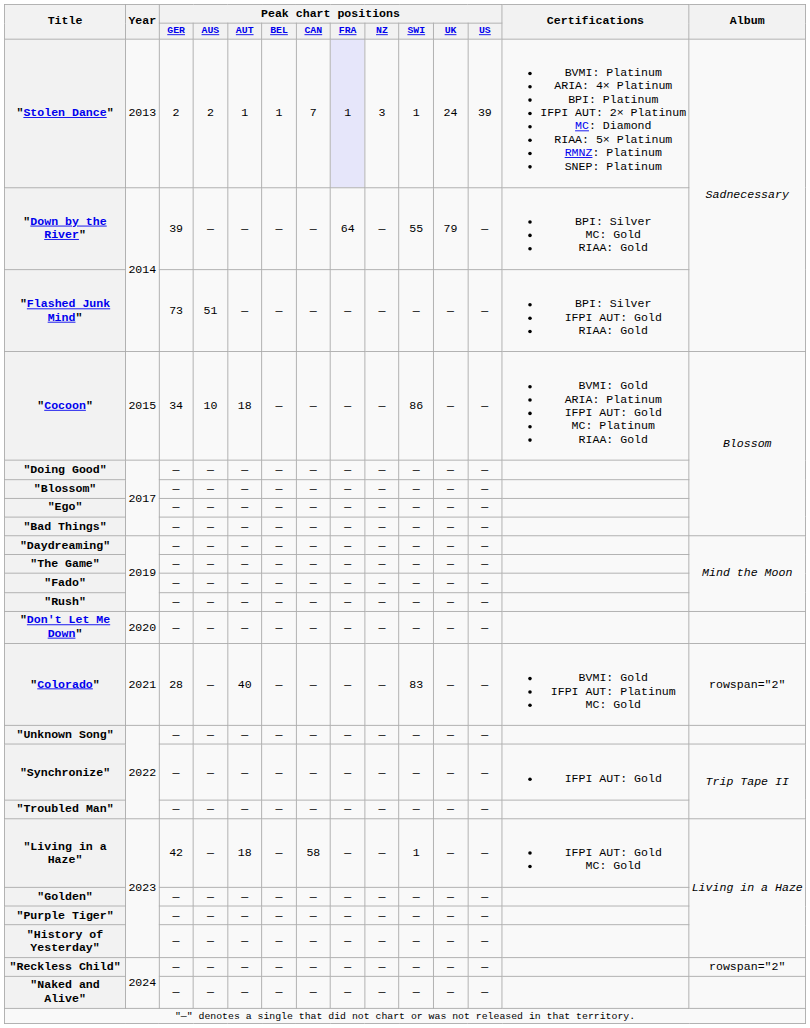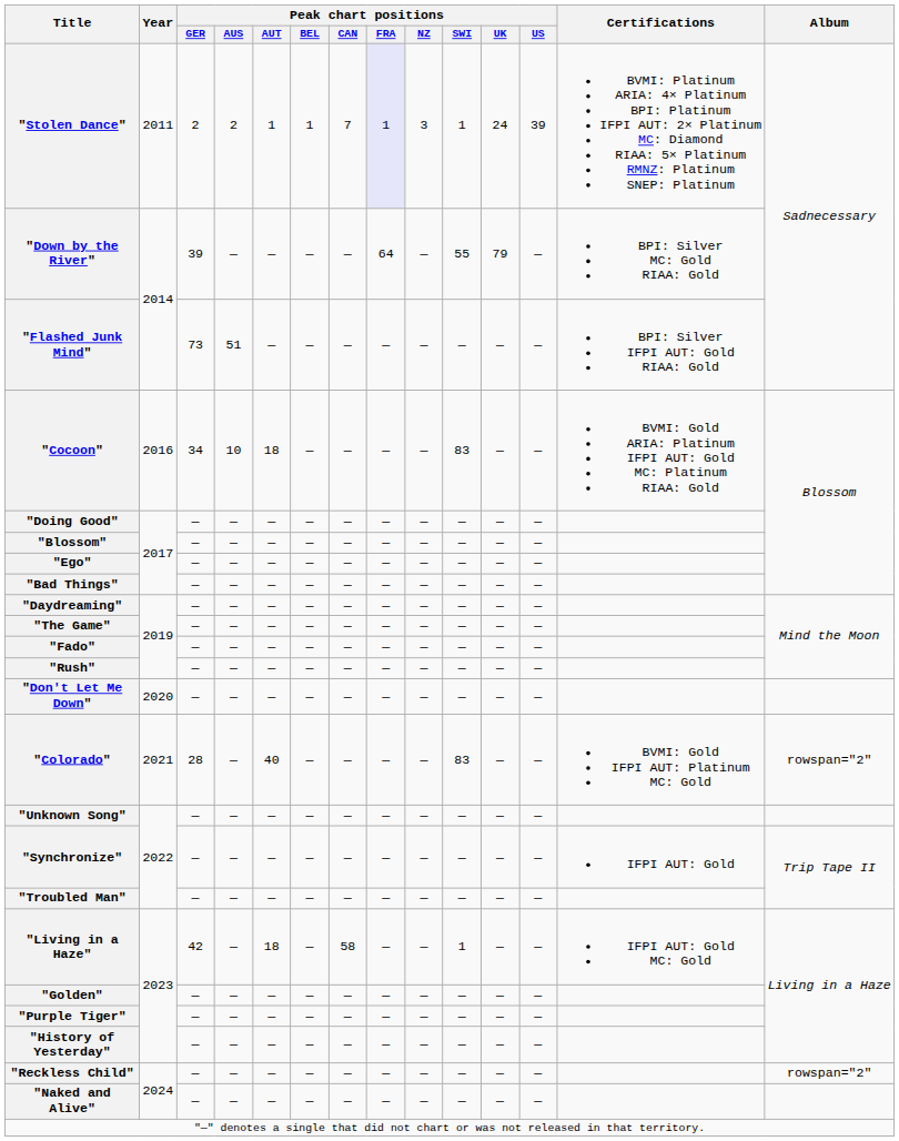"Stolen Dance" | Year: 2013 -> 2011
"Cocoon" | Year: 2015 -> 2016
"Cocoon" | Peak chart positions / SWI: 86 -> 83
